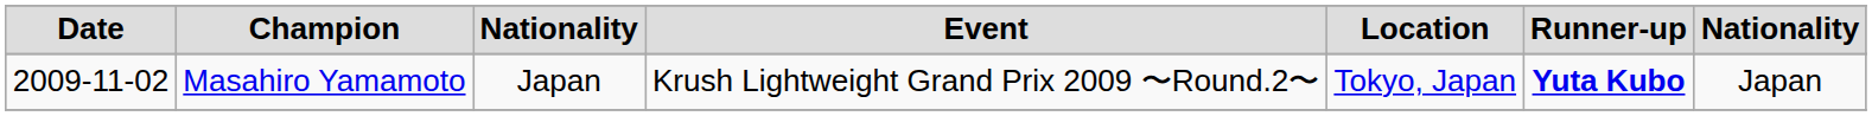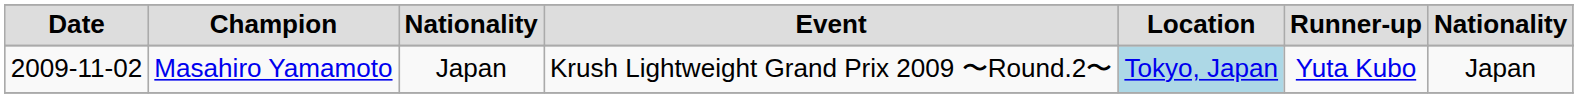Masahiro Yamamoto | Location: no background -> lightblue background
Masahiro Yamamoto | Runner-up: bold -> normal
